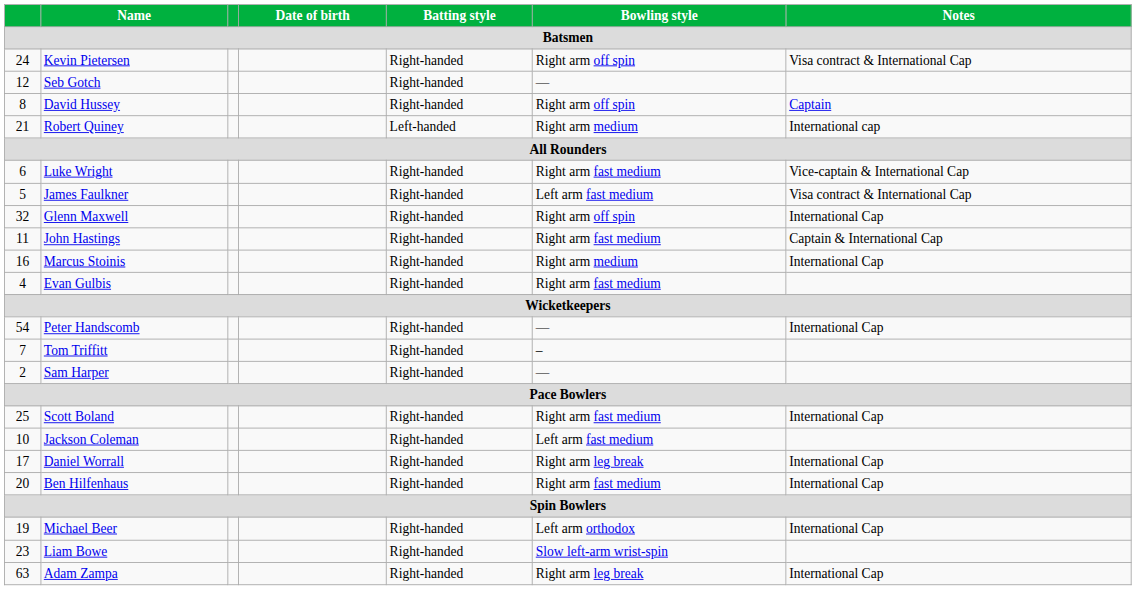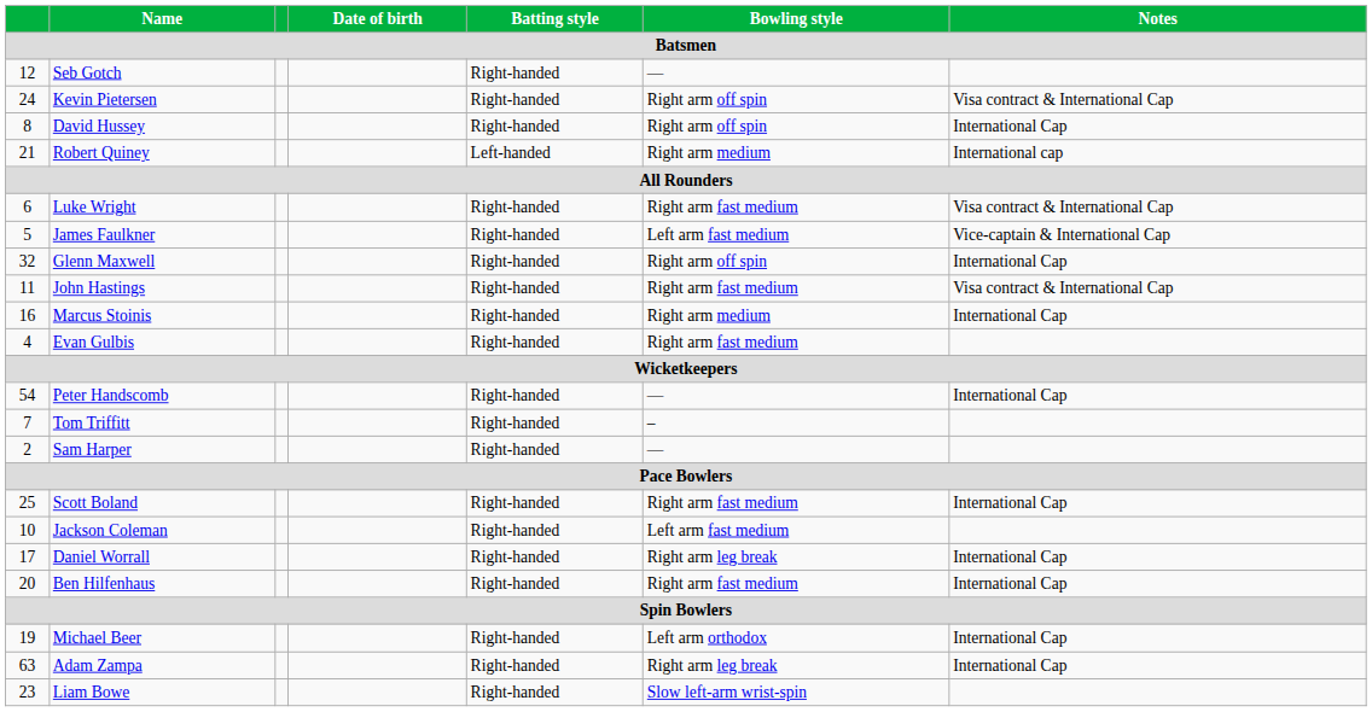rows swapped: Kevin Pietersen <-> Seb Gotch
David Hussey | Notes: Captain -> International Cap
Luke Wright | Notes: Vice-captain & International Cap -> Visa contract & International Cap
James Faulkner | Notes: Visa contract & International Cap -> Vice-captain & International Cap
John Hastings | Notes: Captain & International Cap -> Visa contract & International Cap
rows swapped: Adam Zampa <-> Liam Bowe
